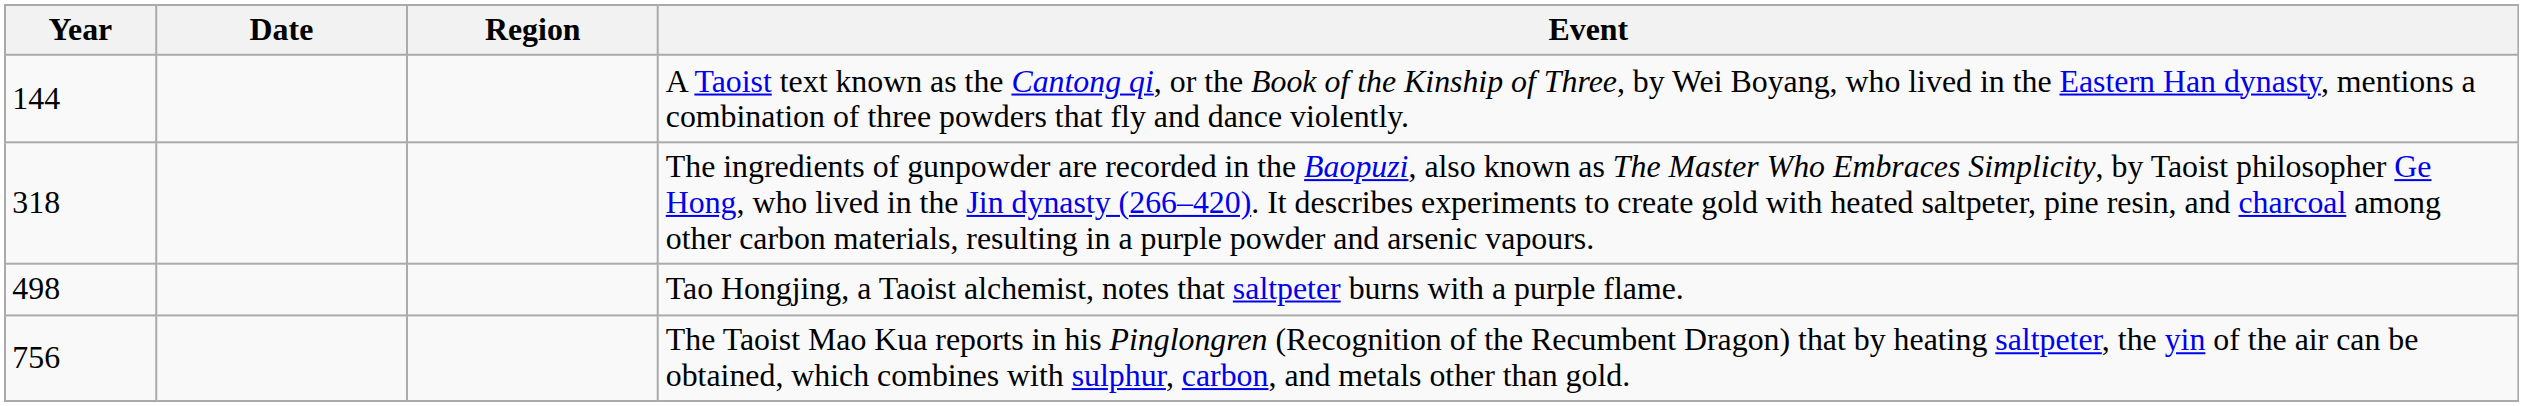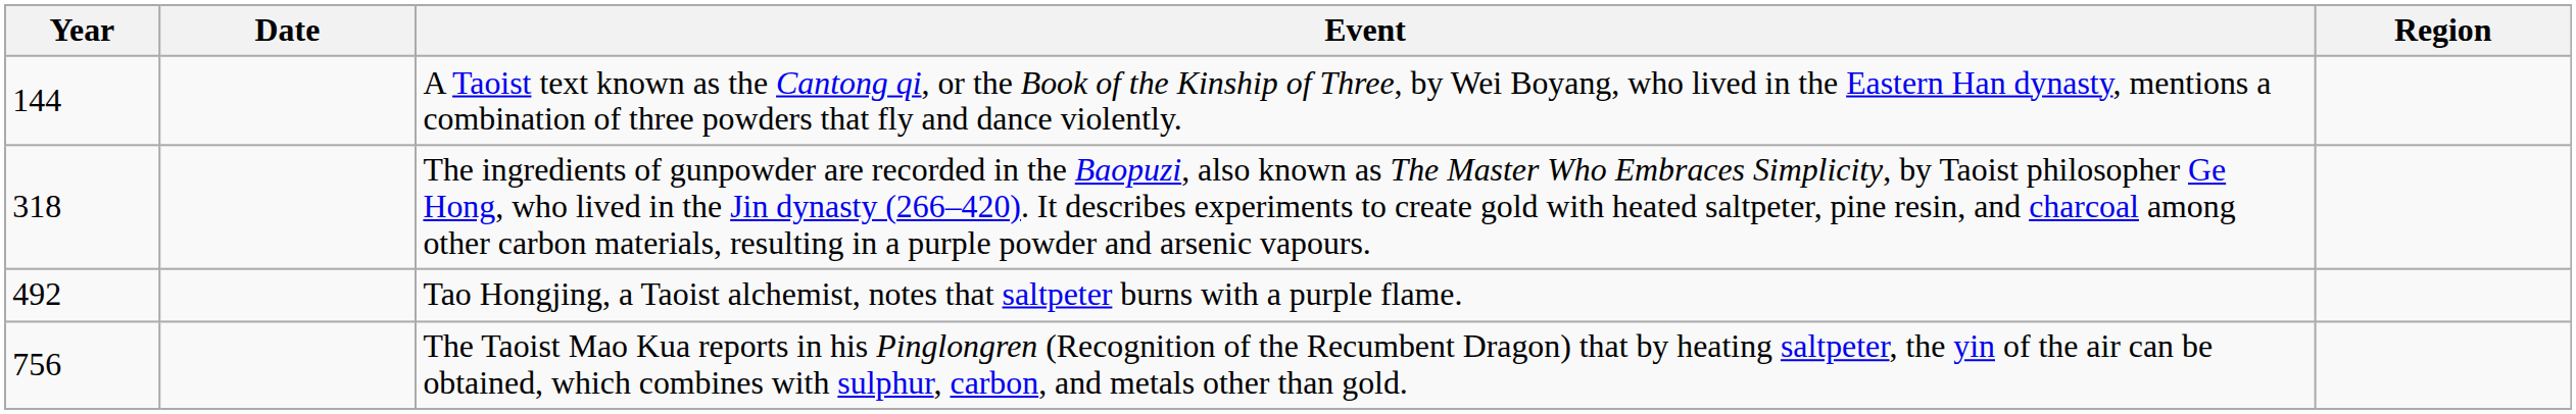columns swapped: Region <-> Event
row 4 | Year: 498 -> 492
